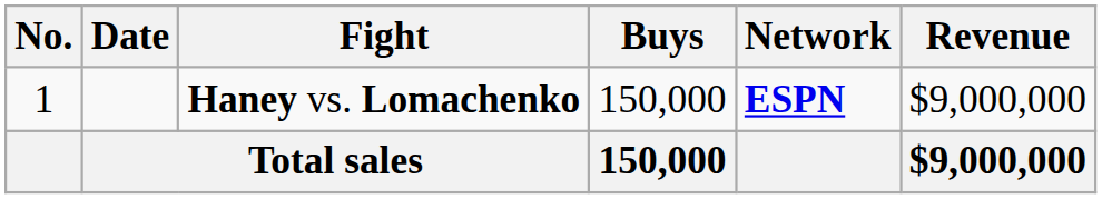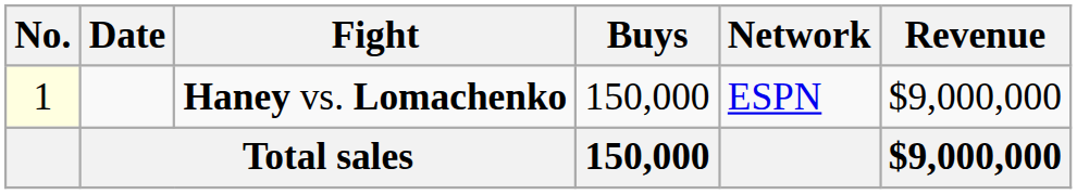Haney vs. Lomachenko | No.: no background -> lightyellow background
Haney vs. Lomachenko | Network: bold -> normal
